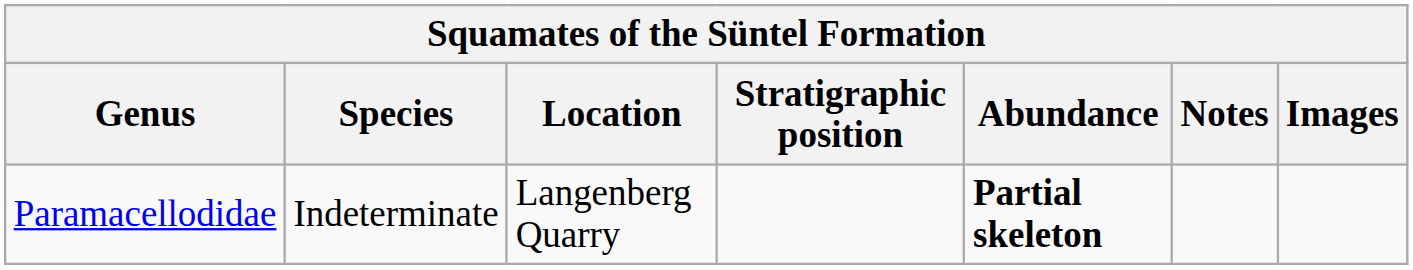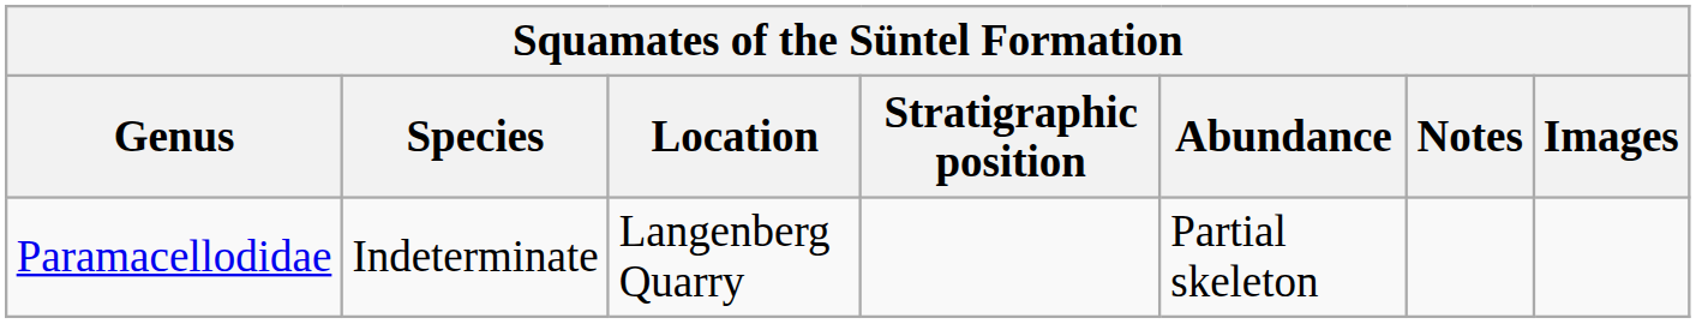Paramacellodidae | Abundance: bold -> normal
